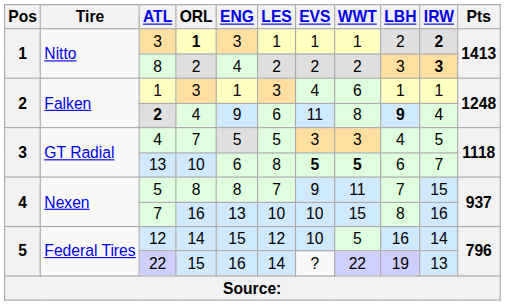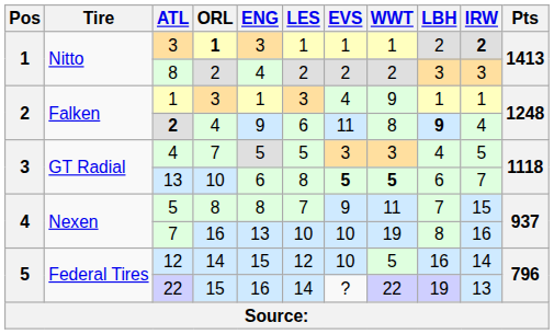row 3 | IRW: bold -> normal
row 4 | WWT: 6 -> 9
row 9 | WWT: 15 -> 19
